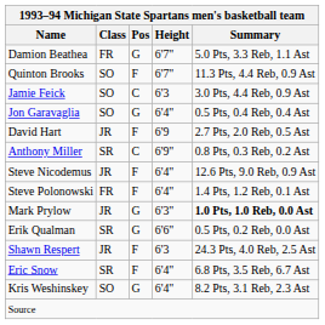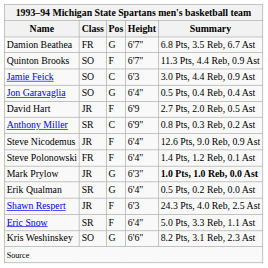Damion Beathea | Summary: 5.0 Pts, 3.3 Reb, 1.1 Ast -> 6.8 Pts, 3.5 Reb, 6.7 Ast
Erik Qualman | Height: 6'6" -> 6'4"
Eric Snow | Summary: 6.8 Pts, 3.5 Reb, 6.7 Ast -> 5.0 Pts, 3.3 Reb, 1.1 Ast
Kris Weshinskey | Height: 6'4" -> 6'6"
